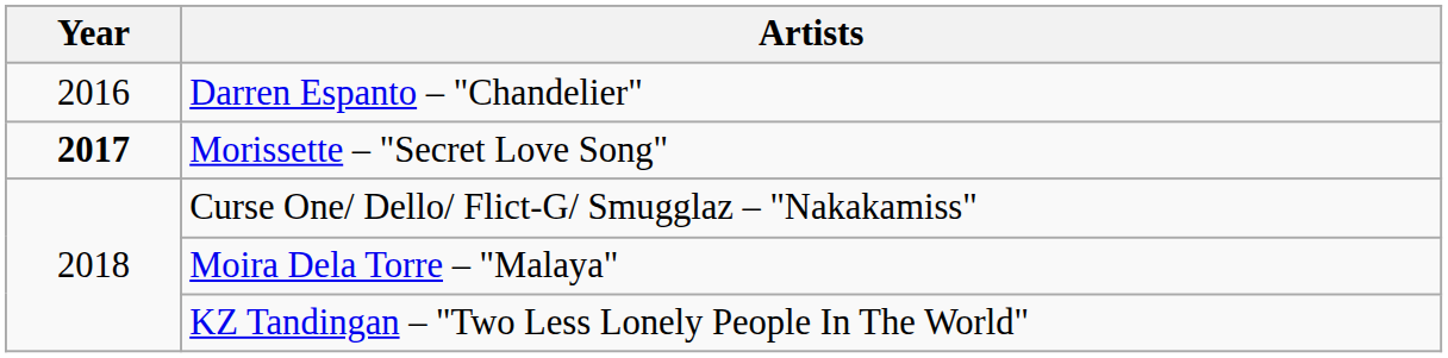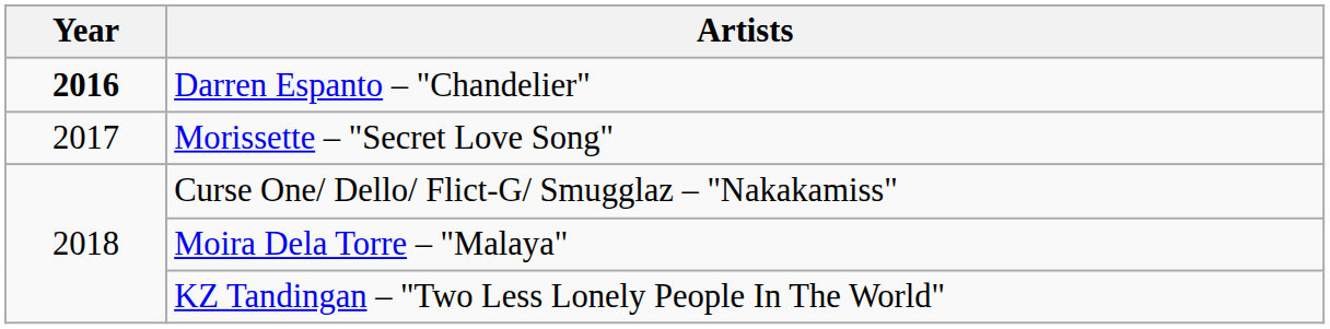Darren Espanto – "Chandelier" | Year: normal -> bold
Morissette – "Secret Love Song" | Year: bold -> normal
